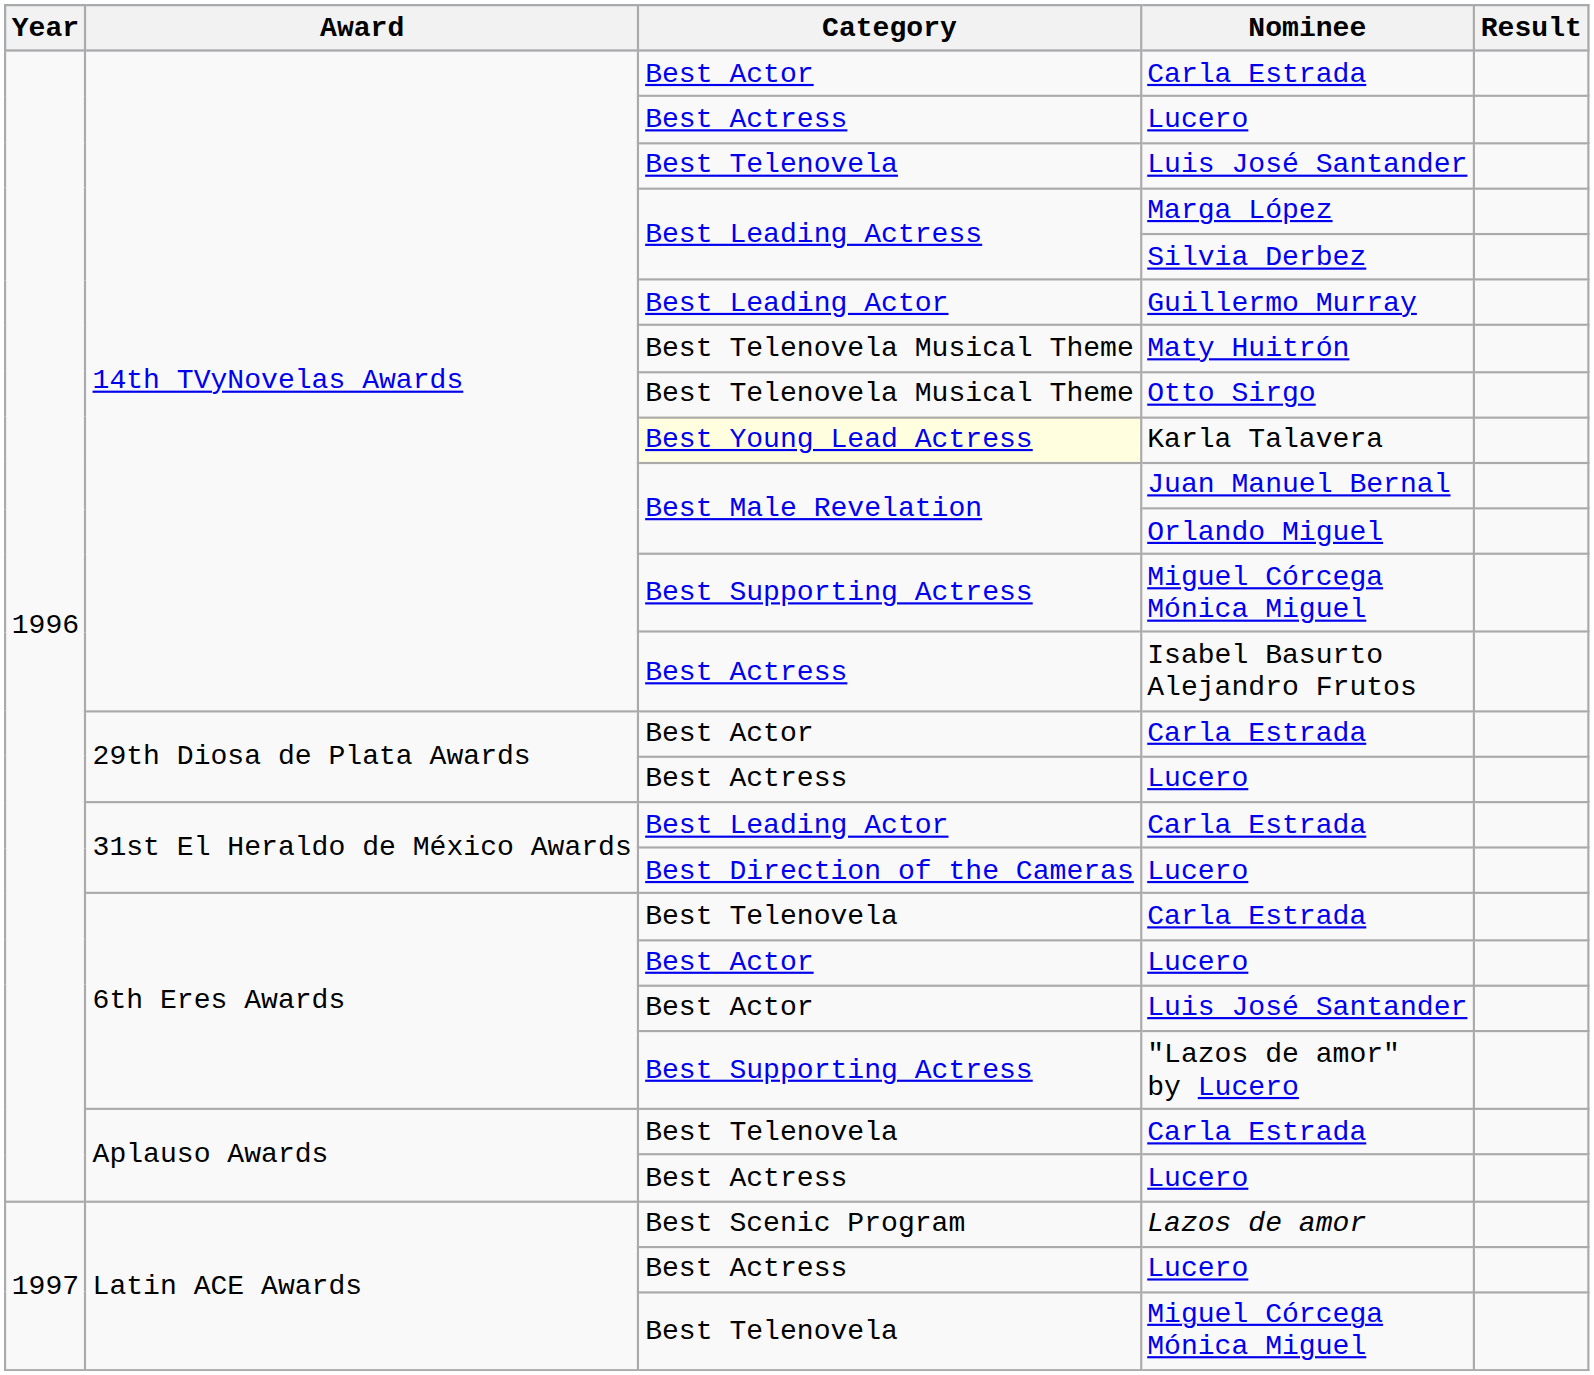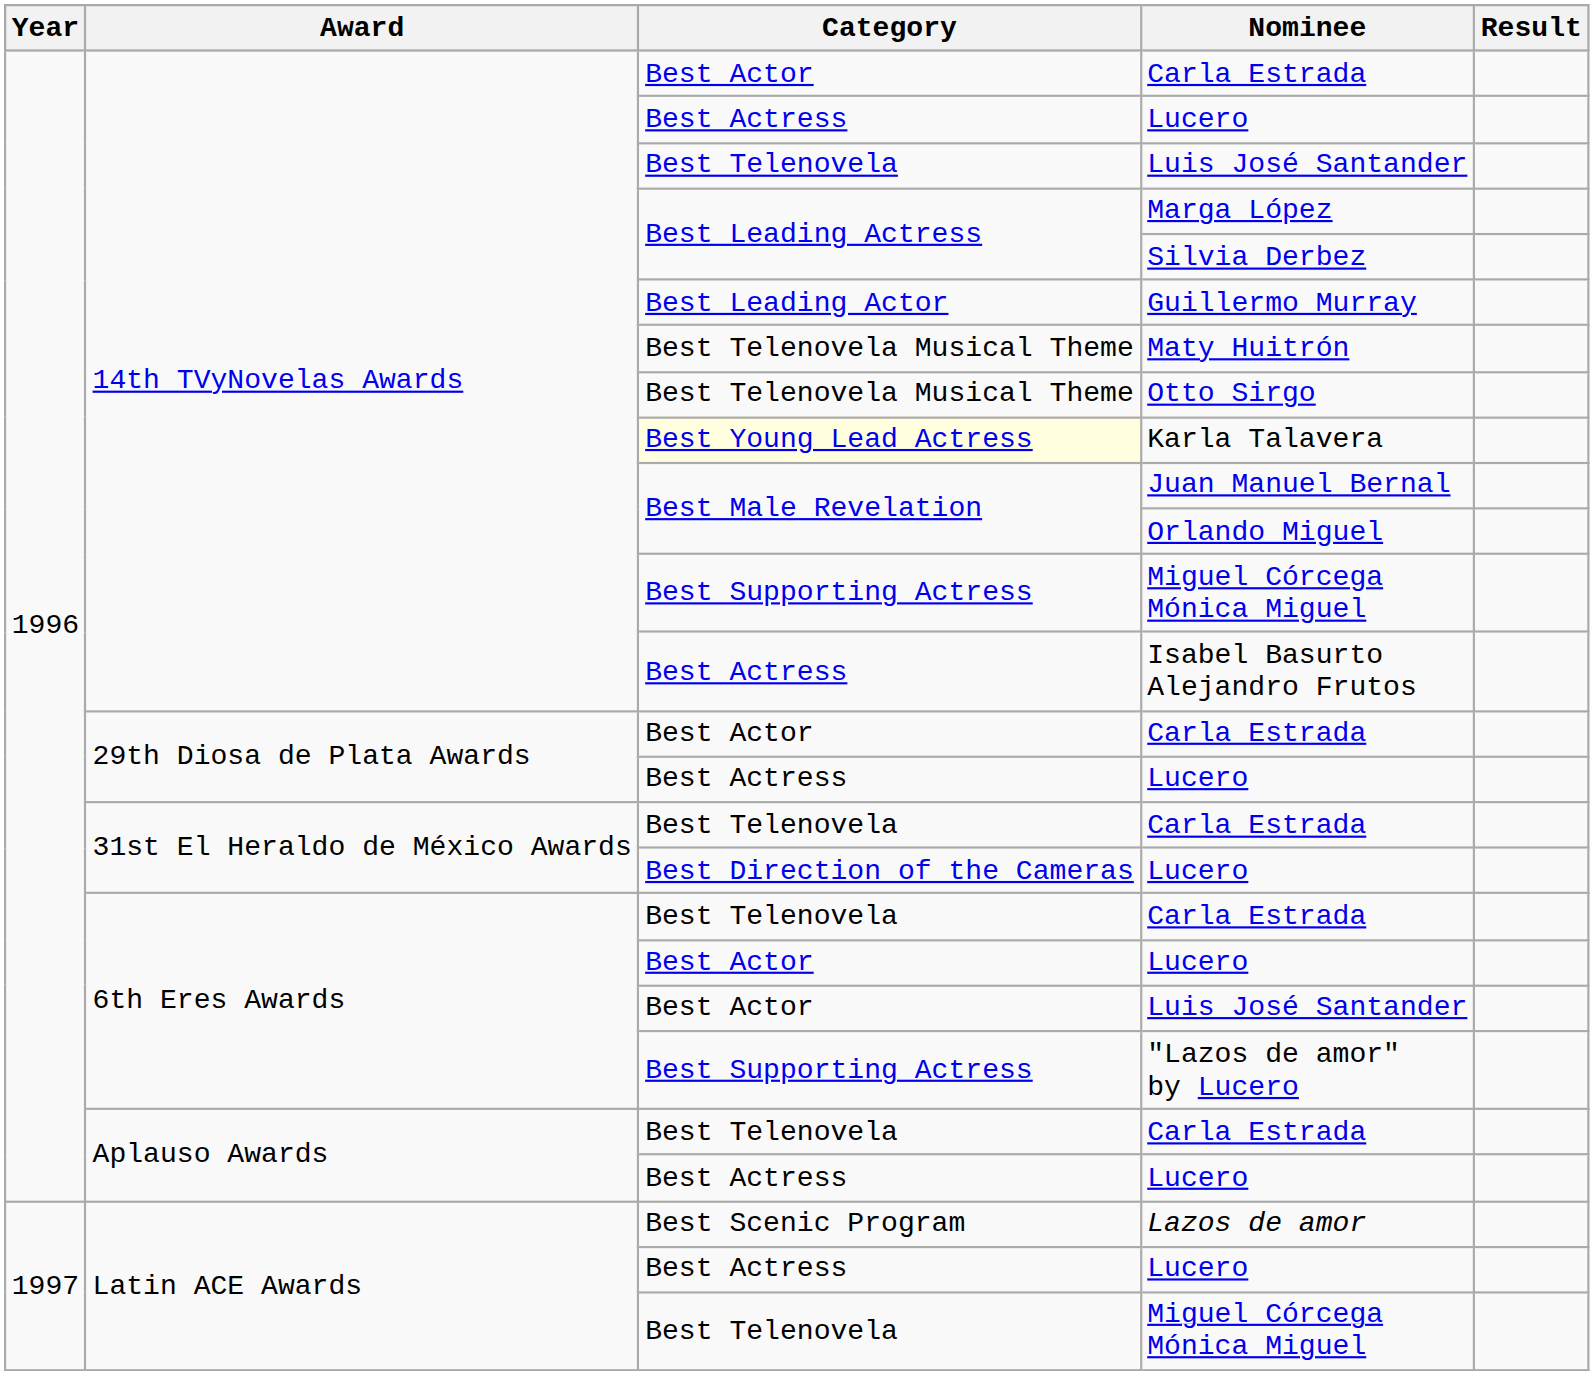31st El Heraldo de México Awards / Carla Estrada | Category: Best Leading Actor -> Best Telenovela
